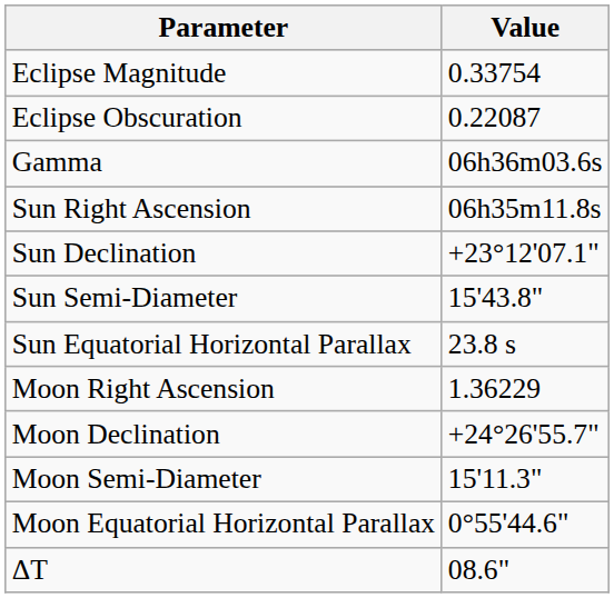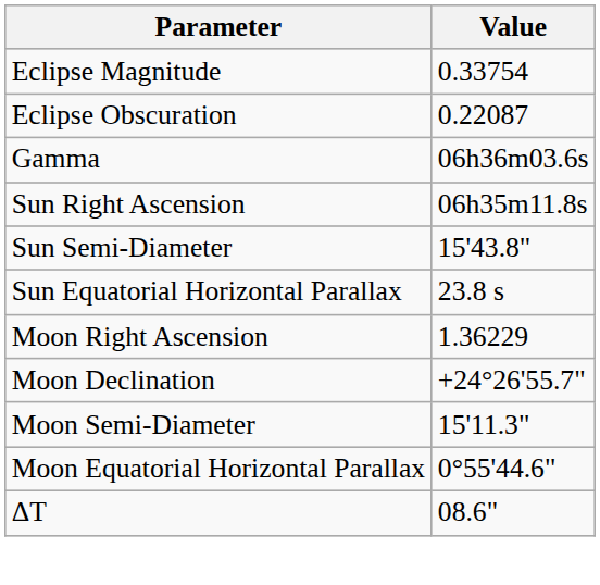- row: Sun Declination | +23°12'07.1"
